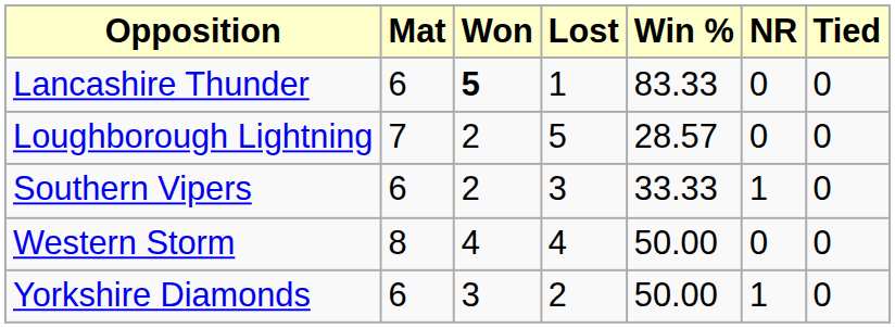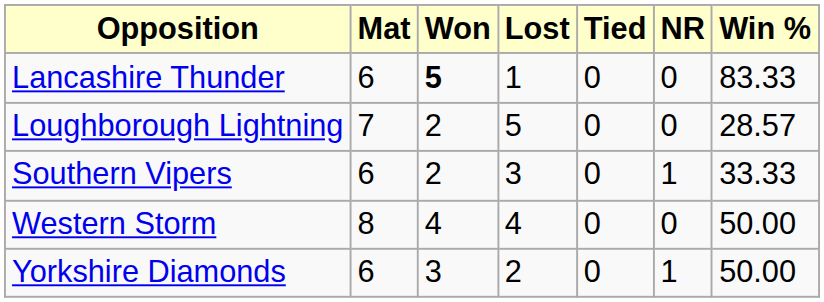columns swapped: Tied <-> Win %
